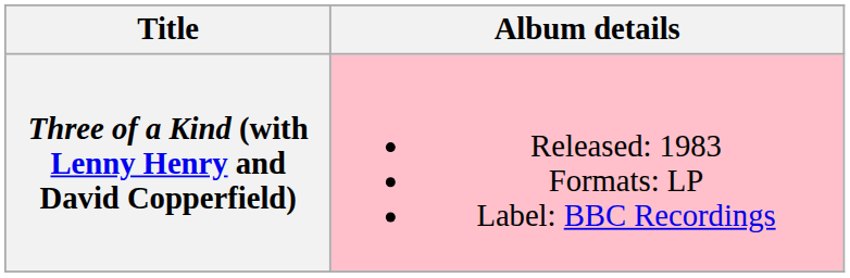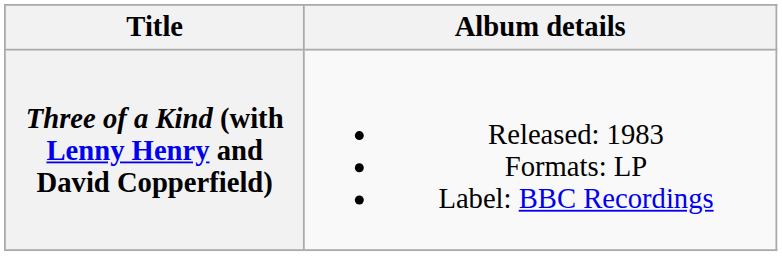Three of a Kind (with Lenny Henry and David Copperfield) | Album details: pink background -> no background
